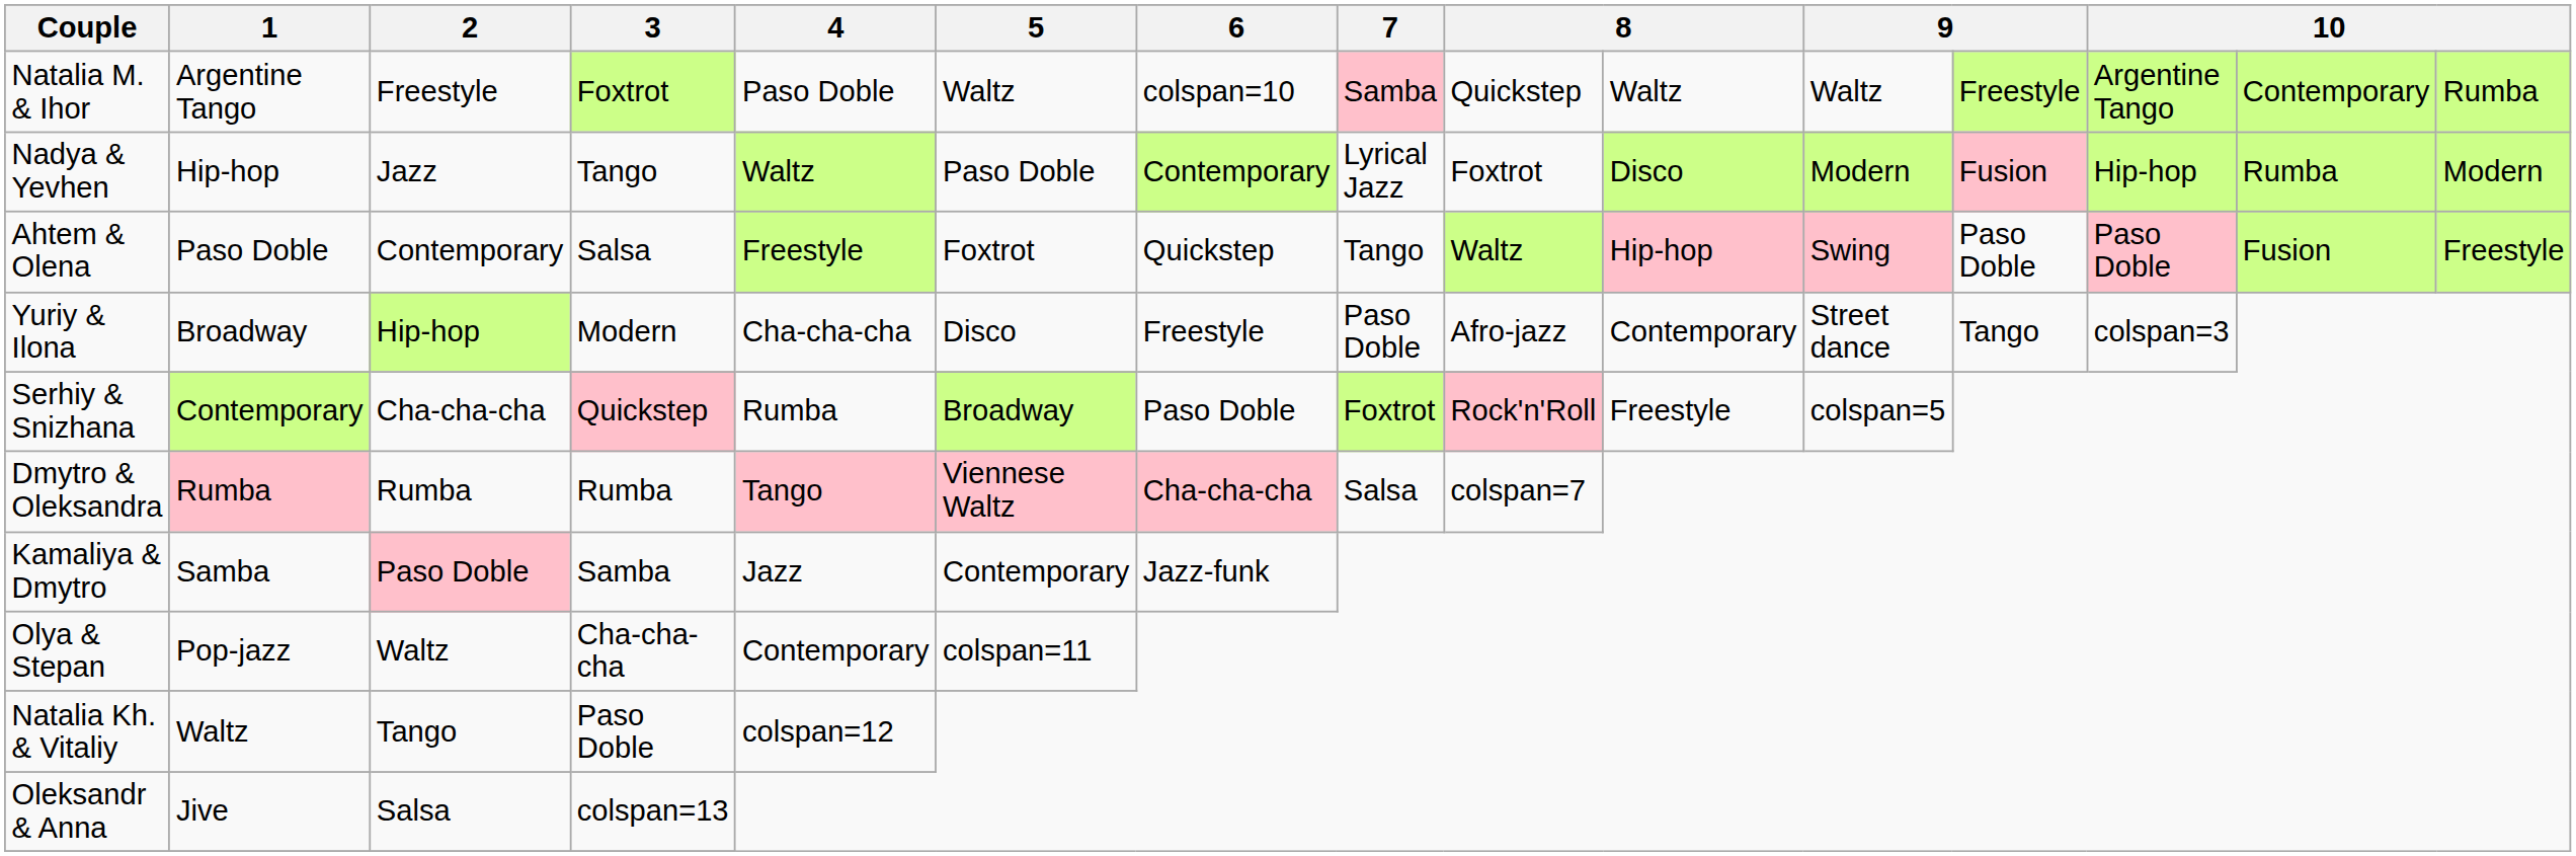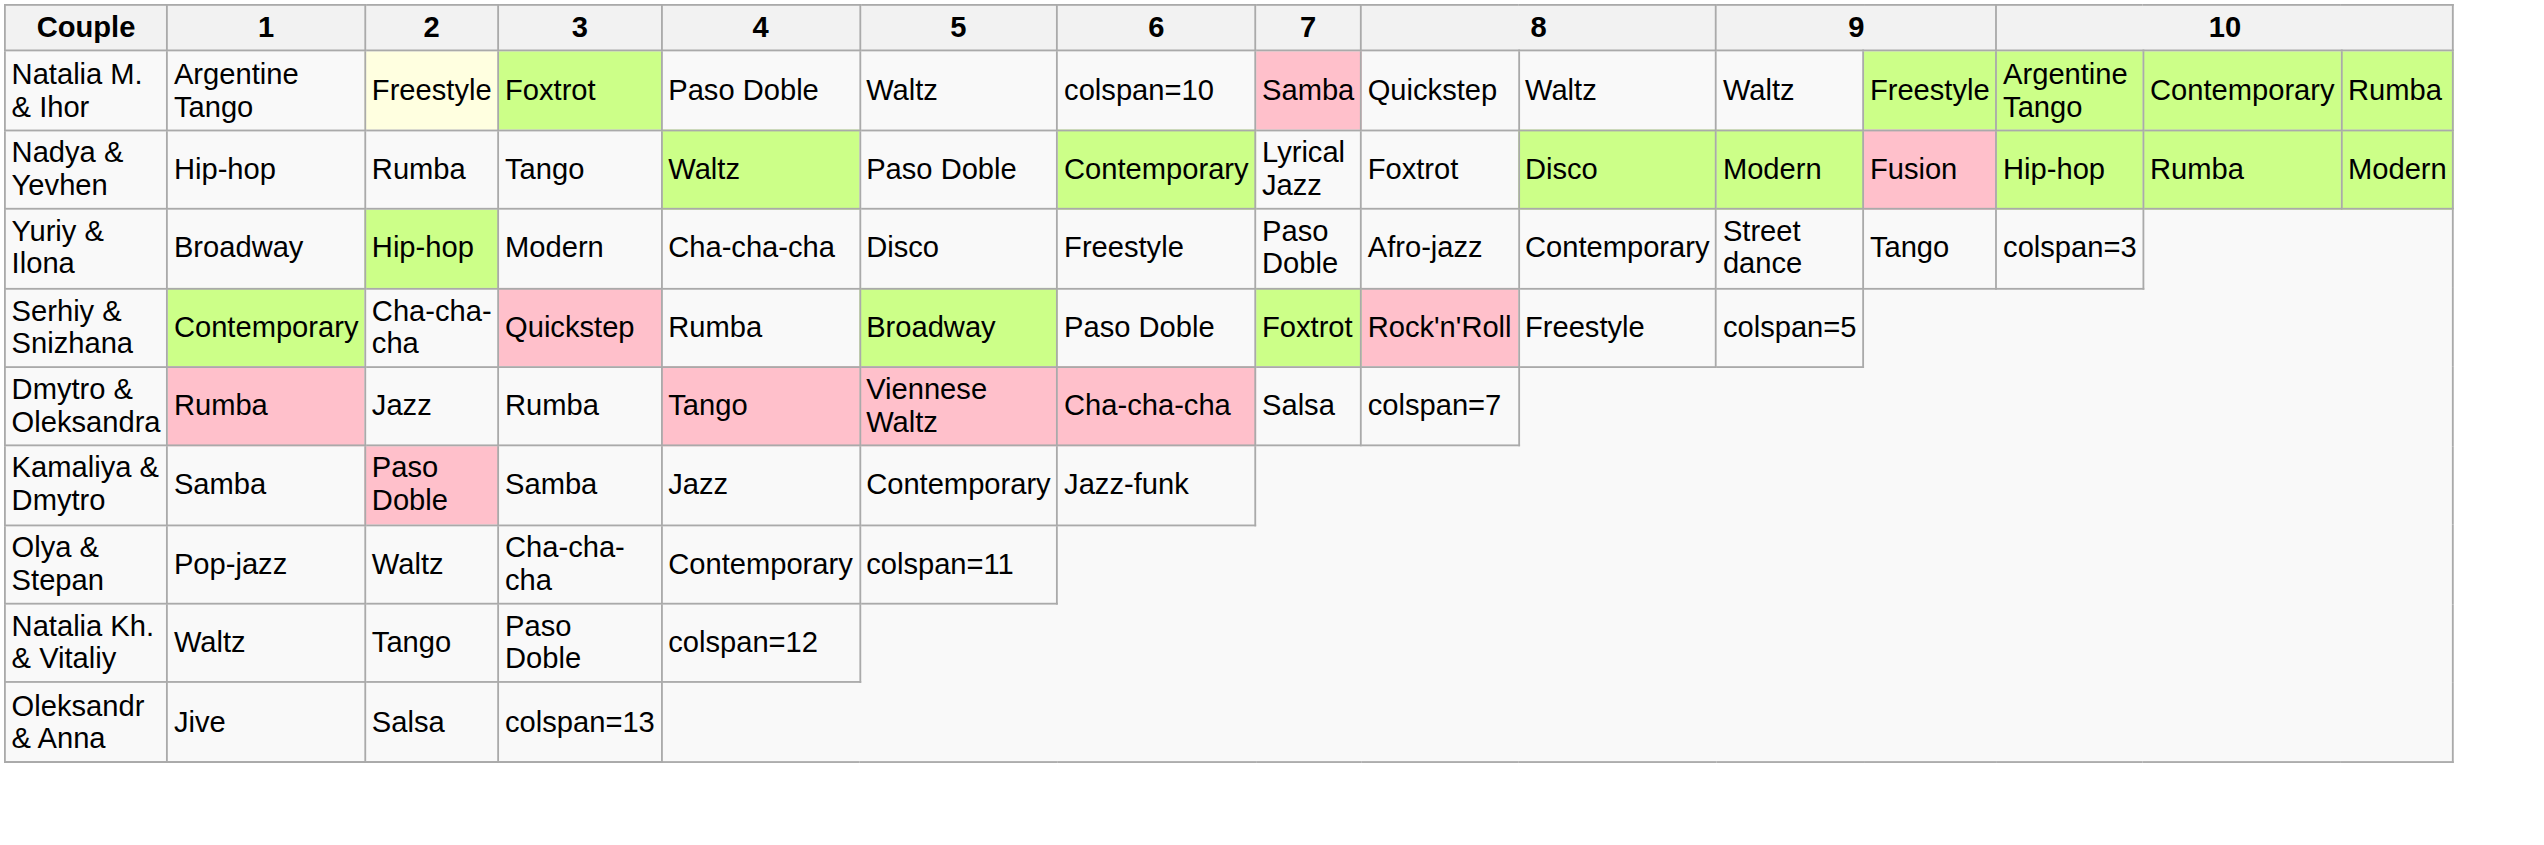Natalia M. & Ihor | 2: no background -> lightyellow background
Nadya & Yevhen | 2: Jazz -> Rumba
- row: Ahtem & Olena | Paso Doble | Contemporary | Salsa | Freestyle | Foxtrot | Quickstep | Tango | Waltz | Hip-hop | Swing | Paso Doble | Paso Doble | Fusion | Freestyle
Dmytro & Oleksandra | 2: Rumba -> Jazz
